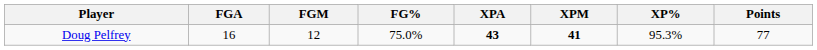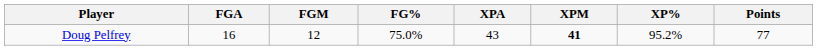Doug Pelfrey | XPA: bold -> normal
Doug Pelfrey | XP%: 95.3% -> 95.2%
